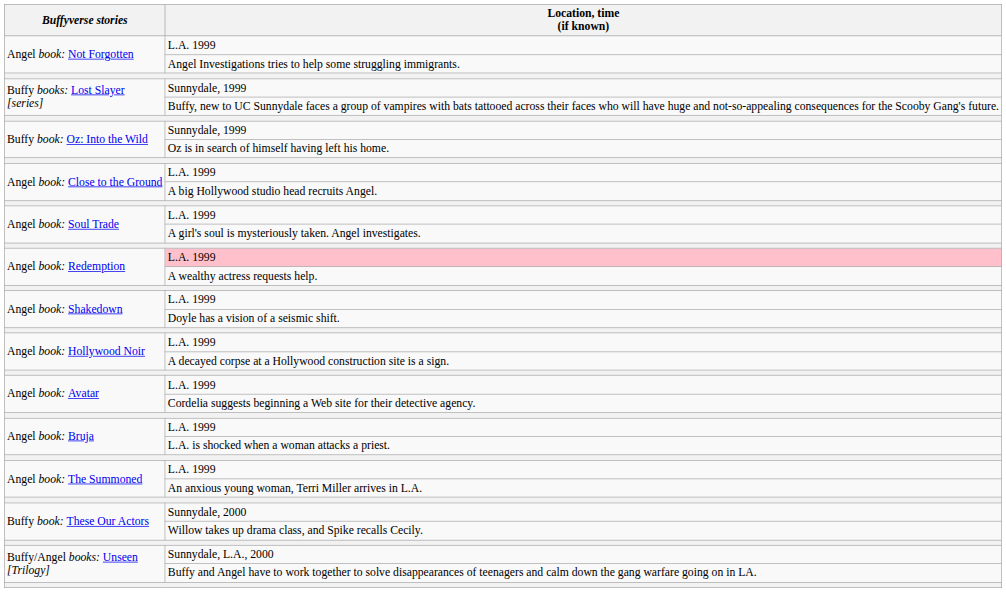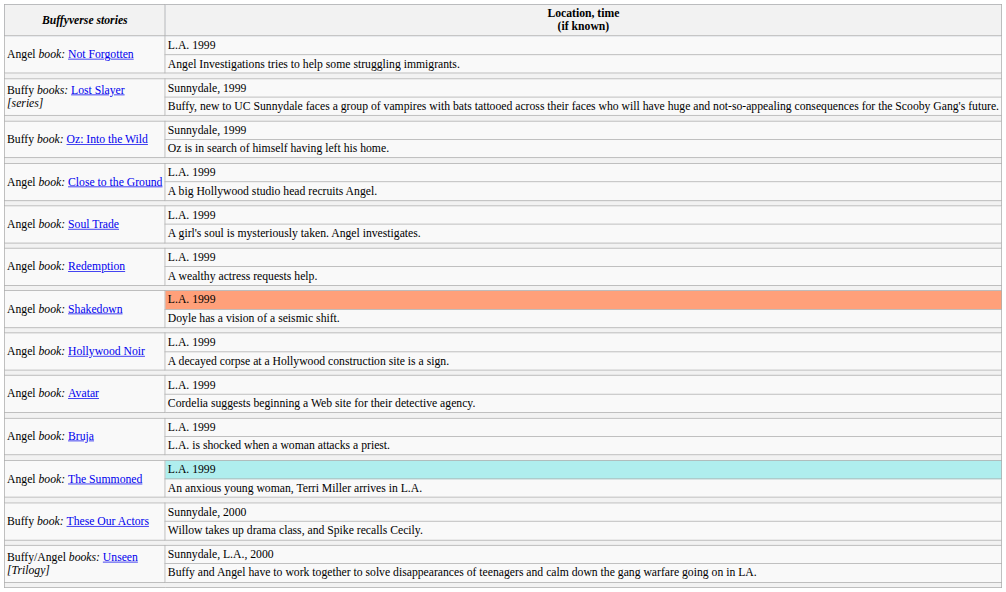Angel book: Redemption / L.A. 1999 | Location, time (if known): pink background -> no background
Angel book: Shakedown / L.A. 1999 | Location, time (if known): no background -> lightsalmon background
Angel book: The Summoned / L.A. 1999 | Location, time (if known): no background -> paleturquoise background
